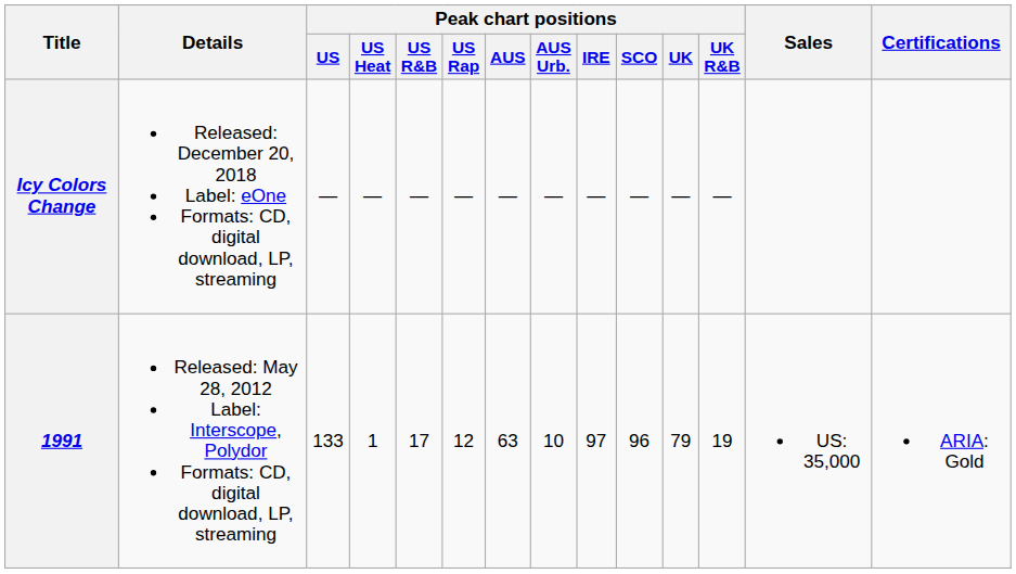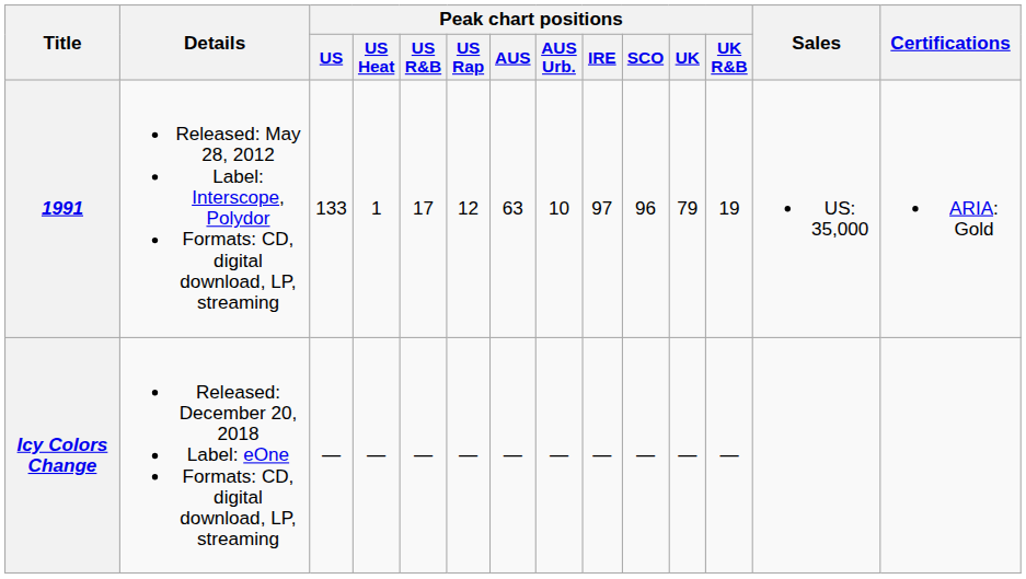rows swapped: 1991 <-> Icy Colors Change
